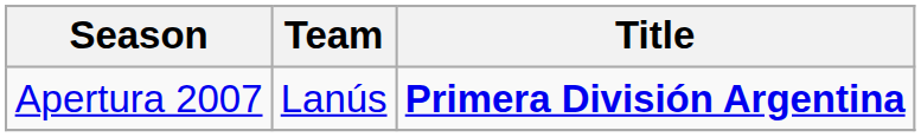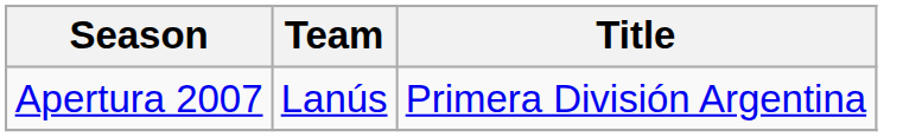Apertura 2007 | Title: bold -> normal
